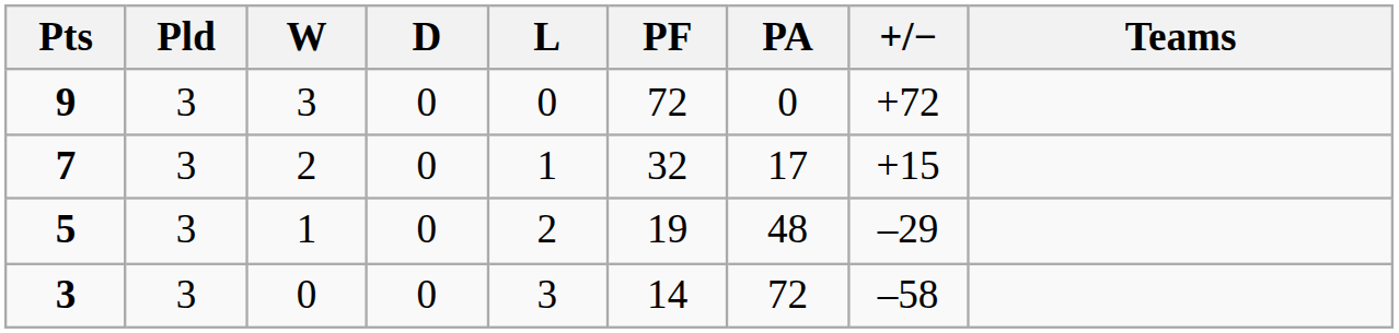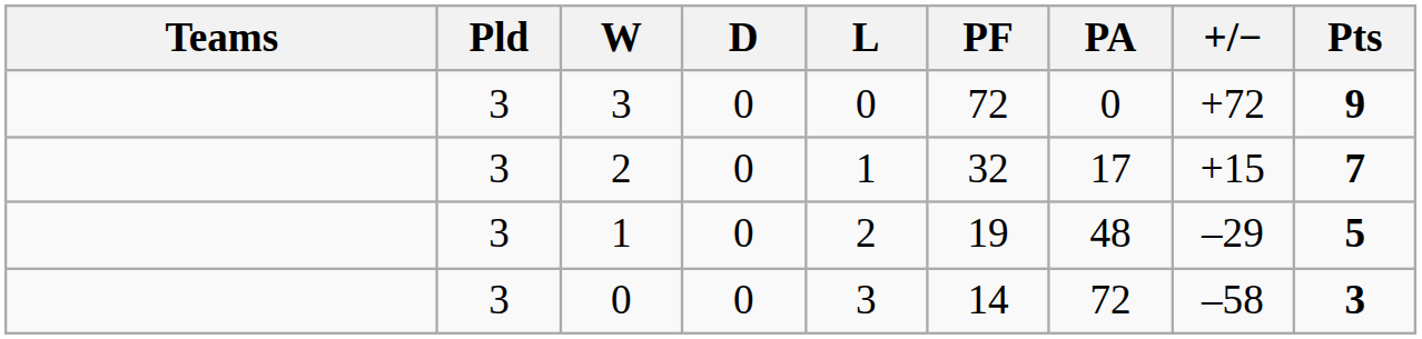columns swapped: Teams <-> Pts
